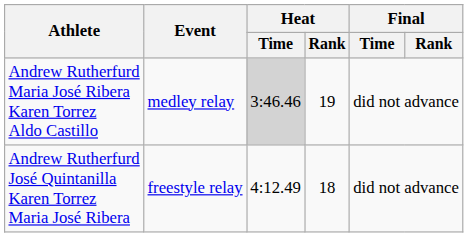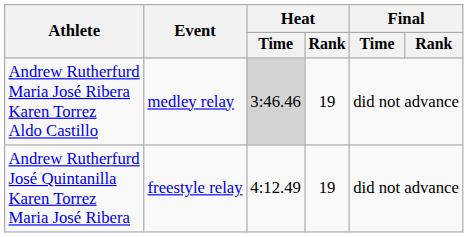row 4 | Heat / Rank: 18 -> 19
